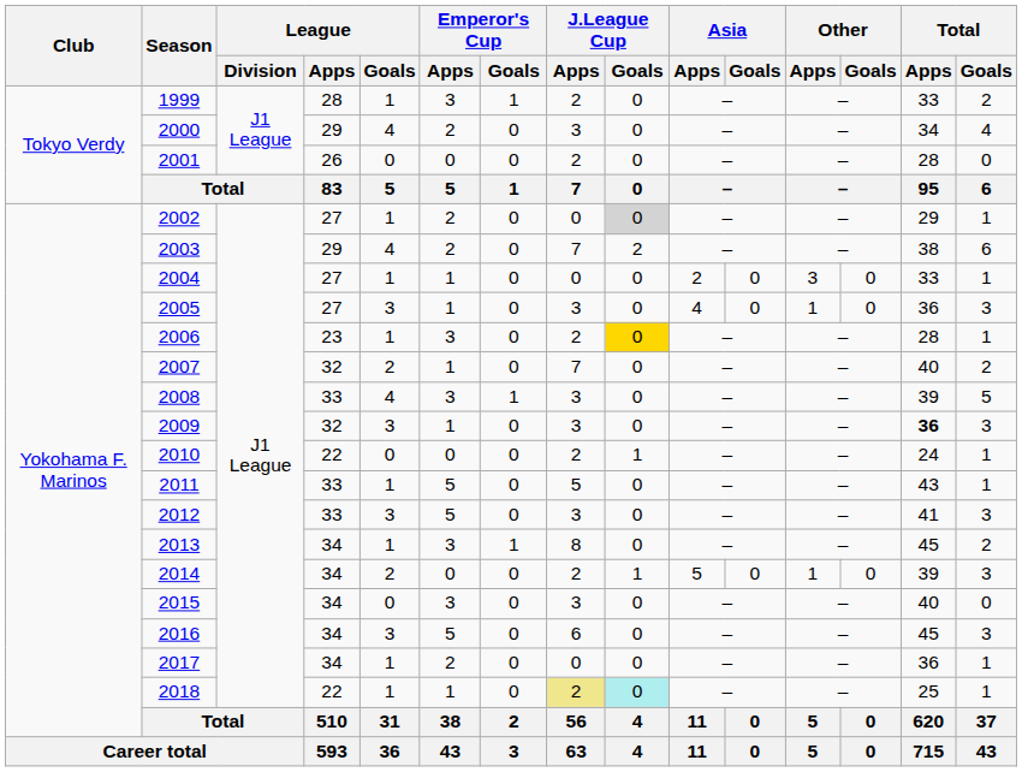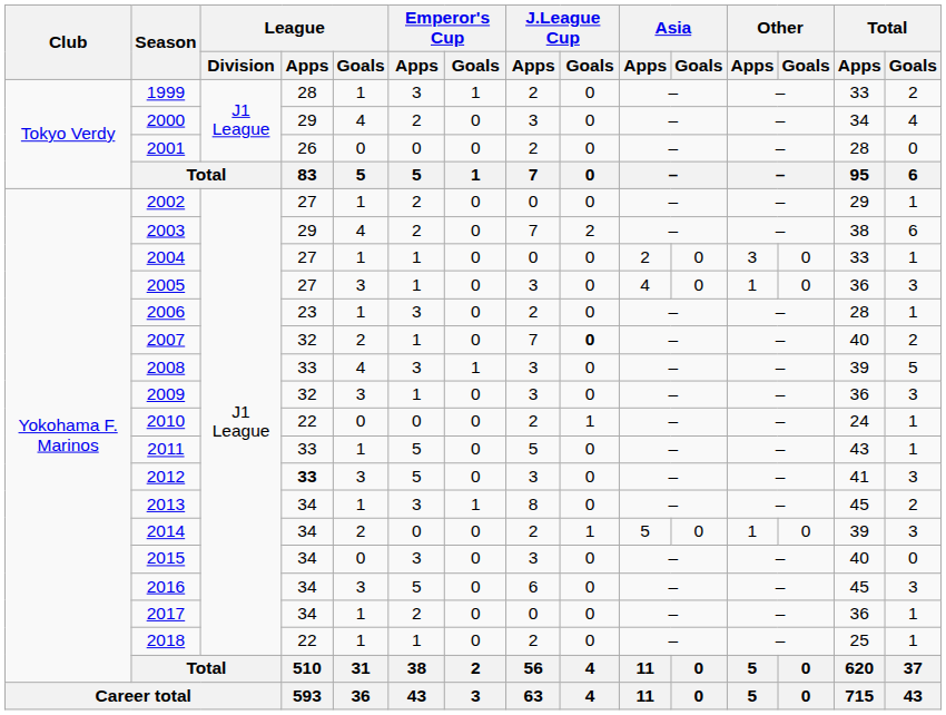2002 | J.League Cup / Goals: lightgrey background -> no background
2006 | J.League Cup / Goals: gold background -> no background
2007 | J.League Cup / Goals: normal -> bold
2009 | Total / Apps: bold -> normal
2012 | League / Apps: normal -> bold
2018 | J.League Cup / Apps: khaki background -> no background
2018 | J.League Cup / Goals: paleturquoise background -> no background
